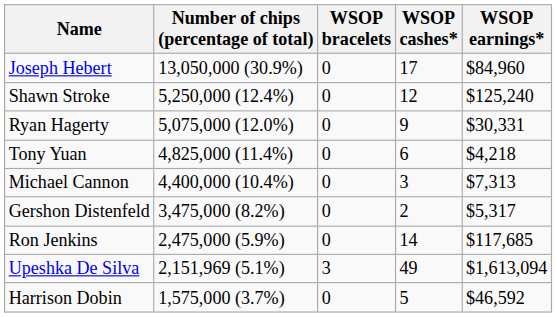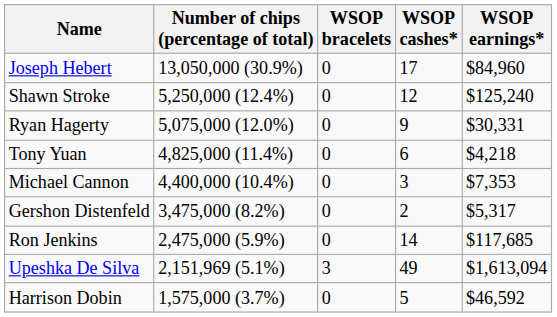Michael Cannon | WSOP earnings*: $7,313 -> $7,353
